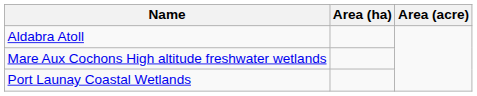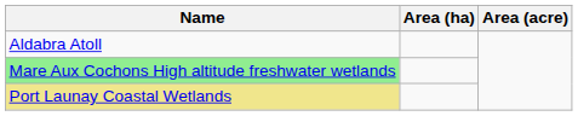Mare Aux Cochons High altitude freshwater wetlands | Name: no background -> lightgreen background
Port Launay Coastal Wetlands | Name: no background -> khaki background
